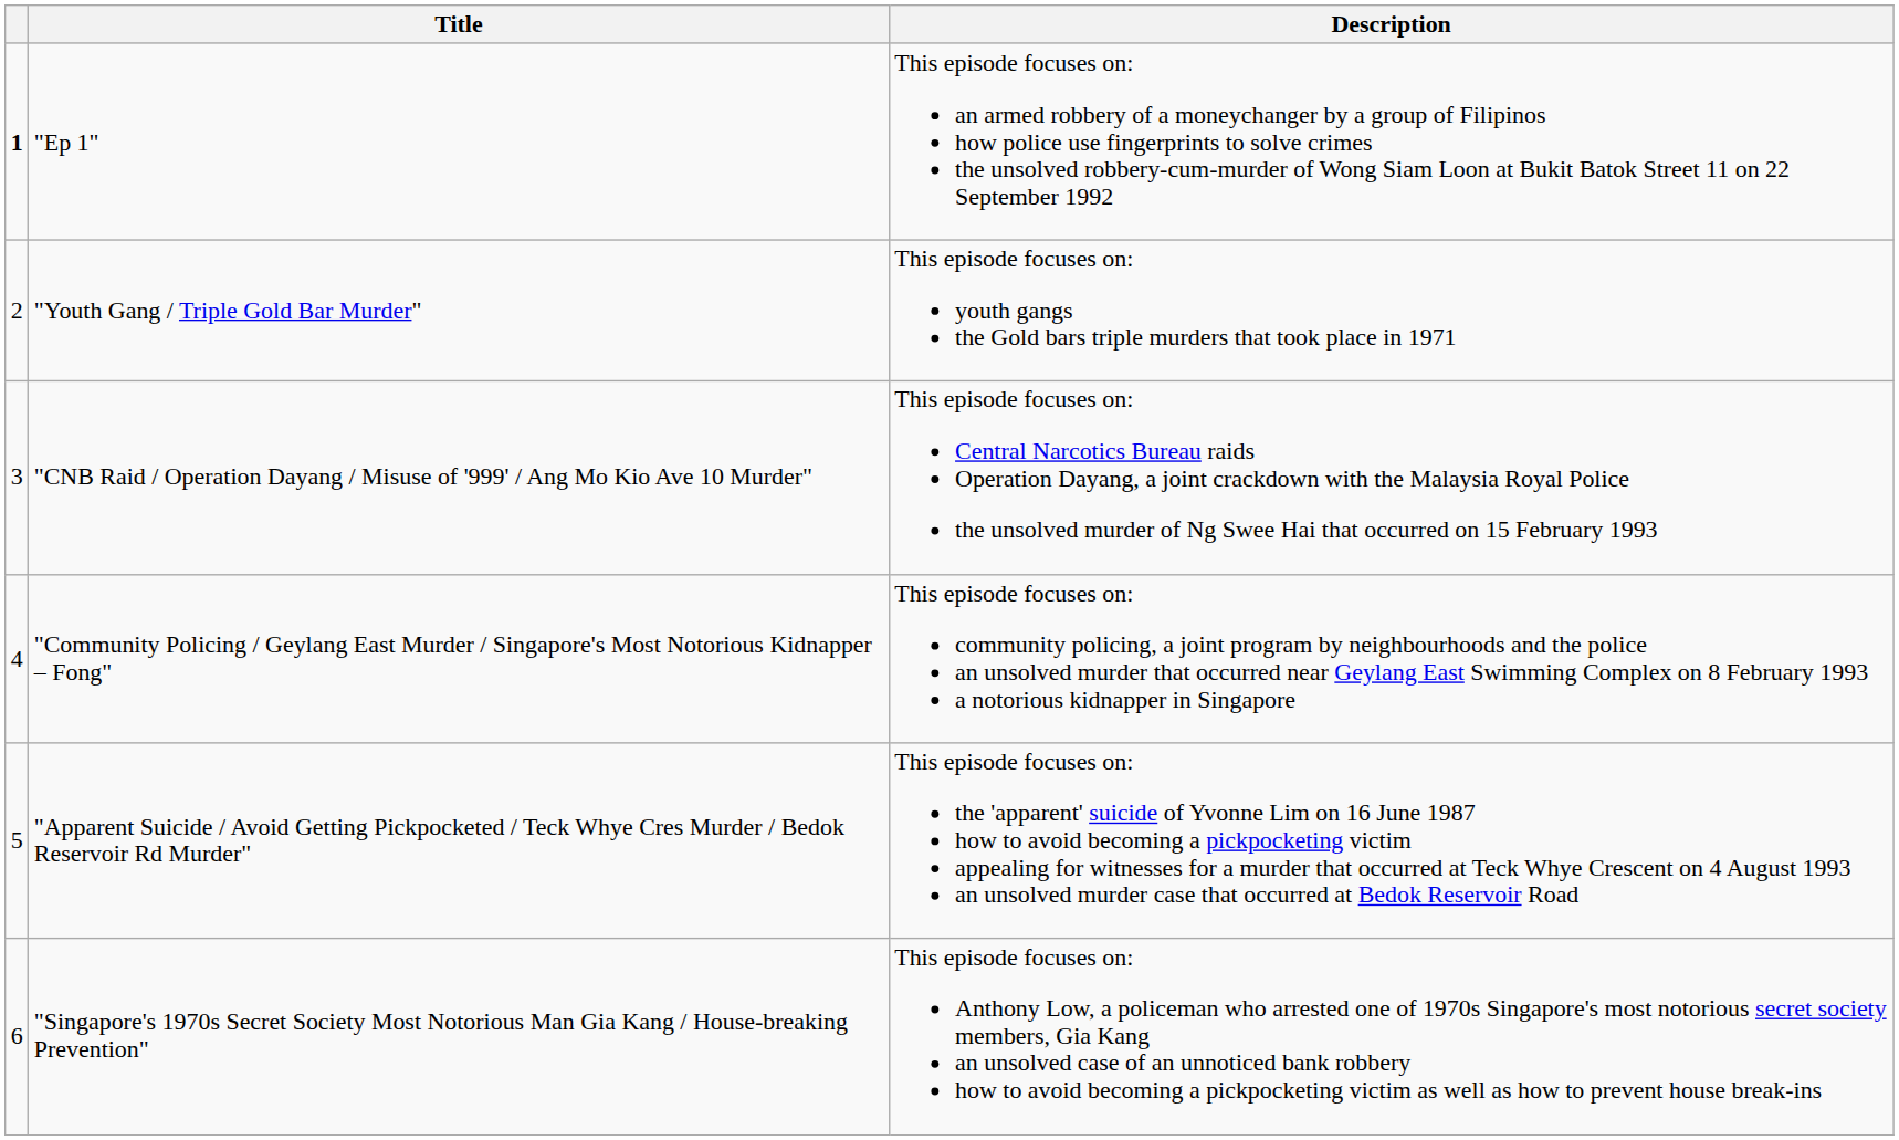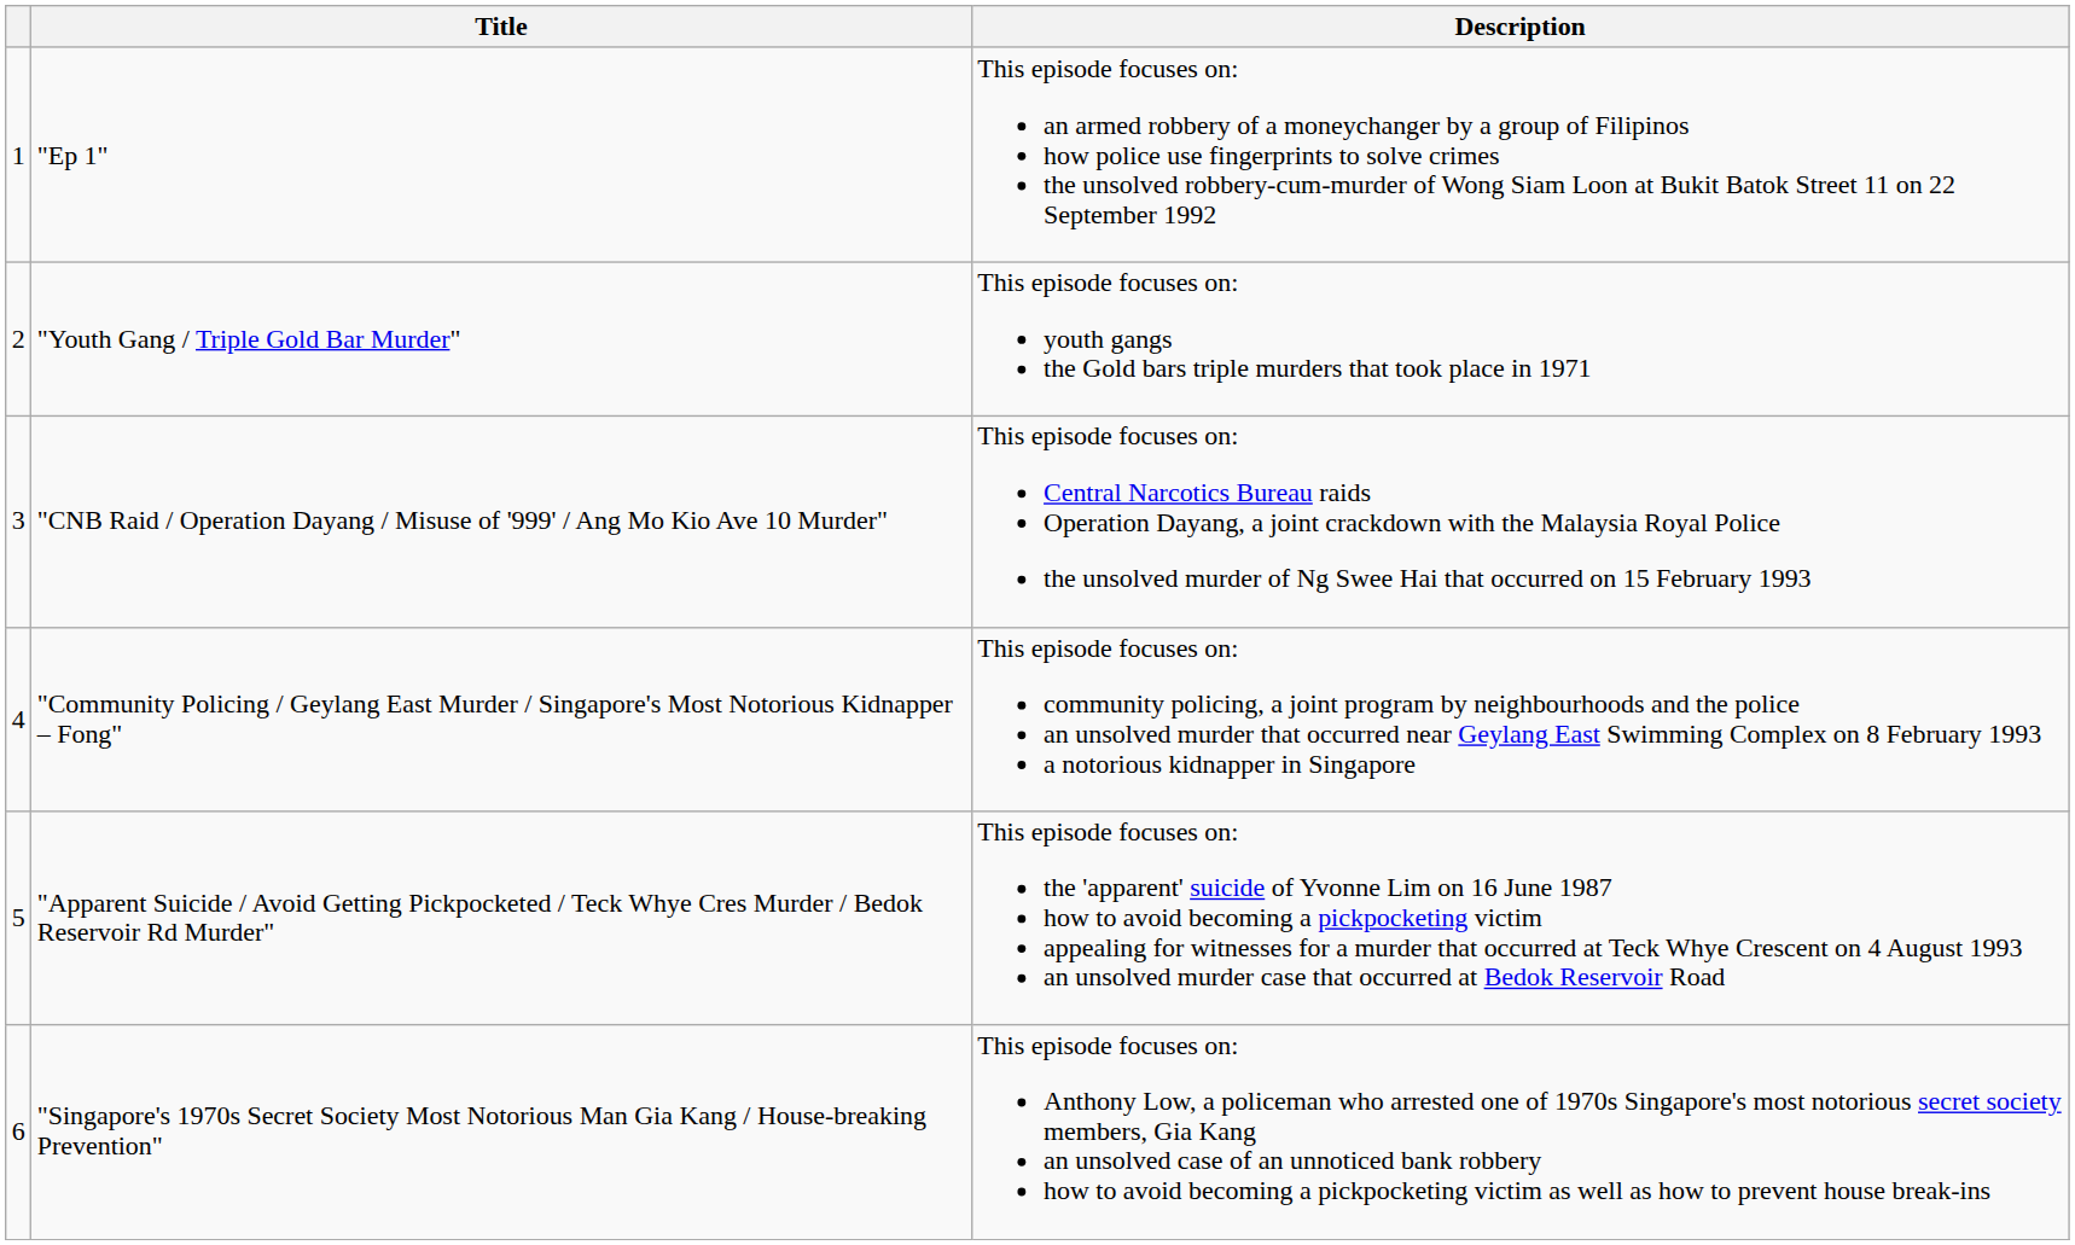"Ep 1" | column 1: bold -> normal
